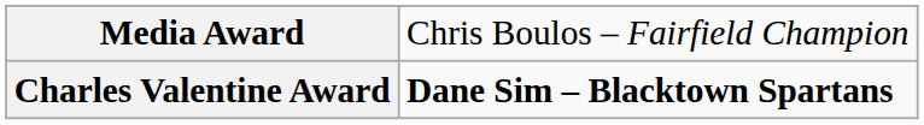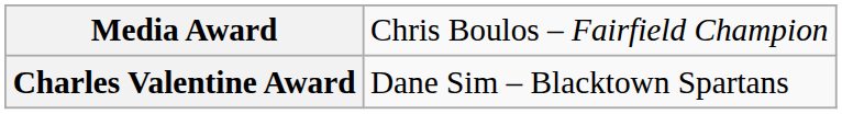Charles Valentine Award | column 2: bold -> normal
